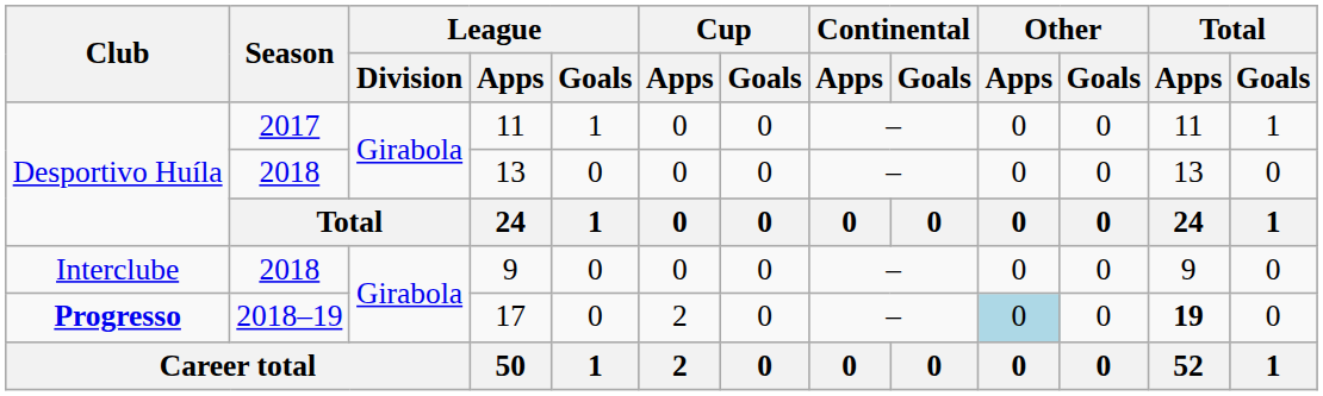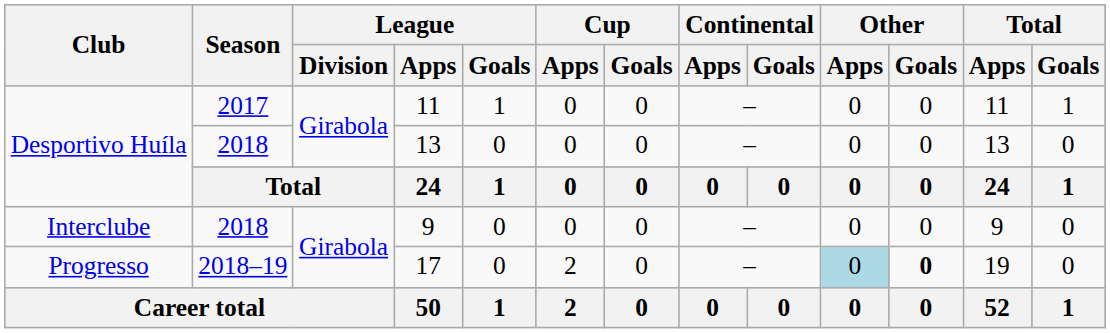17 | Club: bold -> normal
17 | Other / Goals: normal -> bold
17 | Total / Apps: bold -> normal
